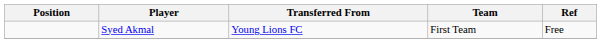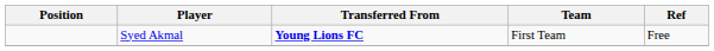Syed Akmal | Transferred From: normal -> bold
